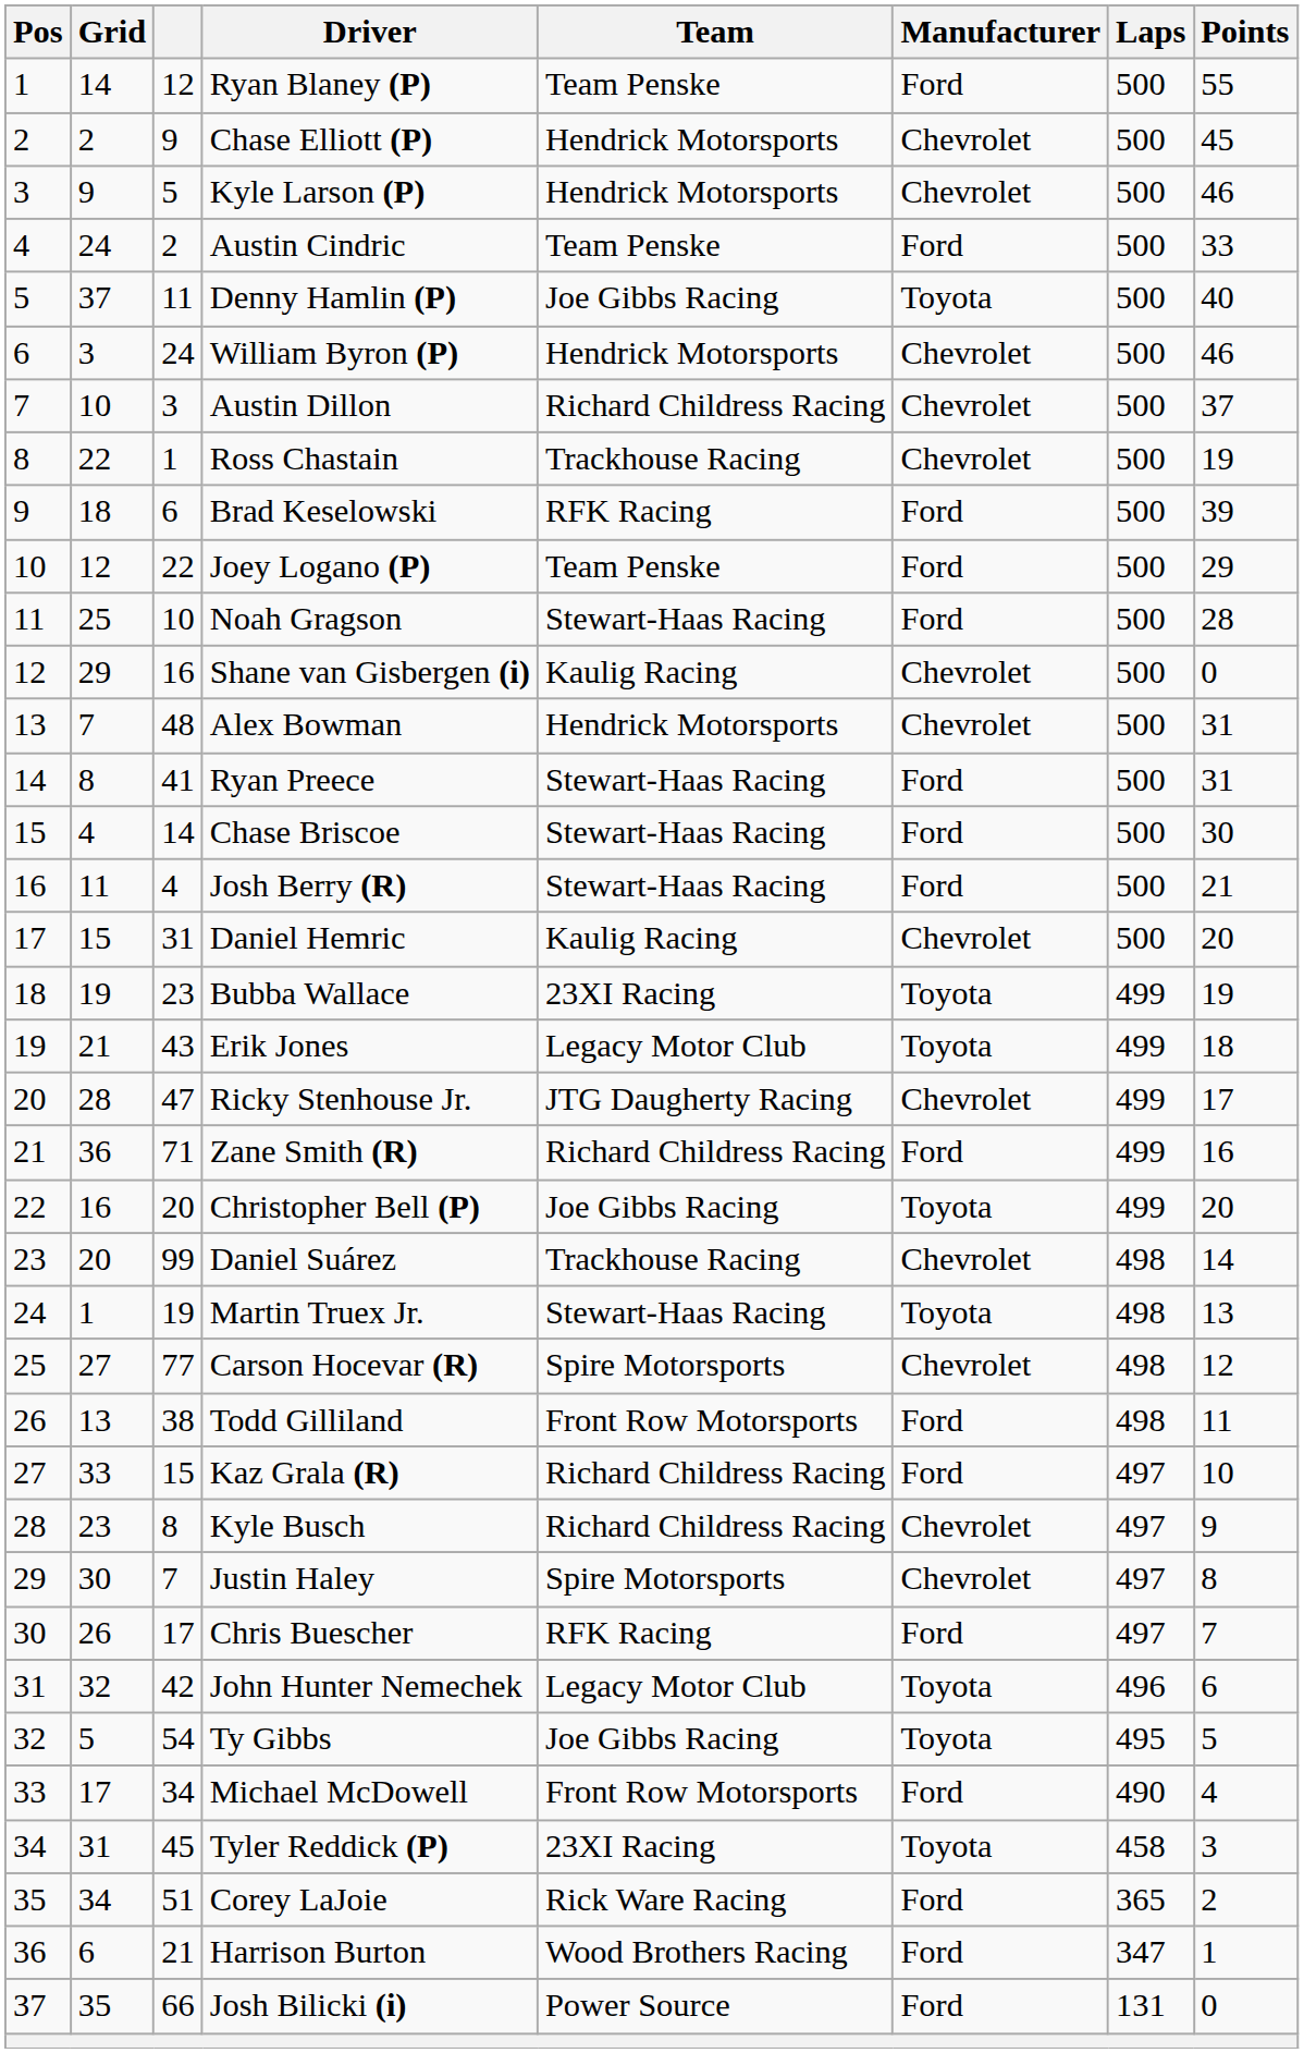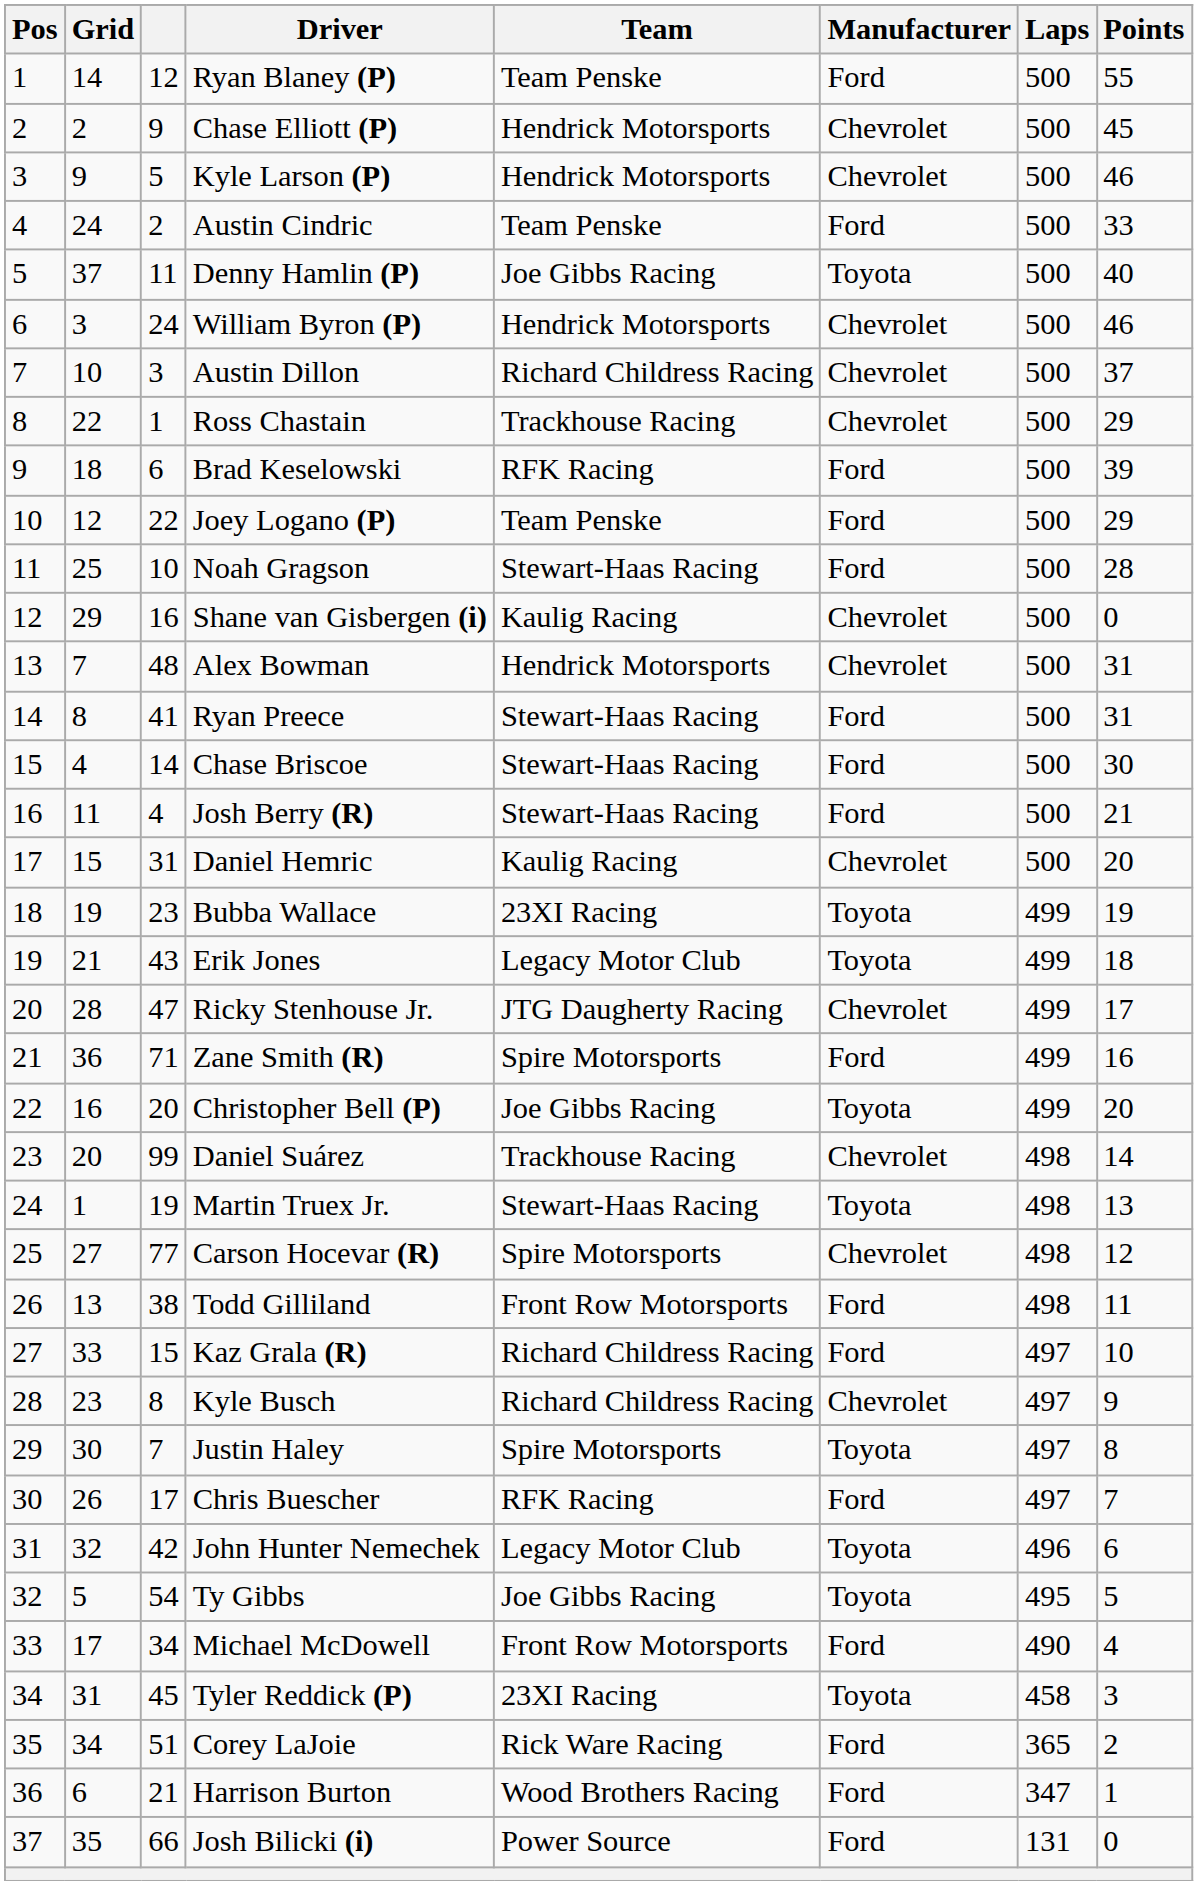Ross Chastain | Points: 19 -> 29
Zane Smith (R) | Team: Richard Childress Racing -> Spire Motorsports
Justin Haley | Manufacturer: Chevrolet -> Toyota
